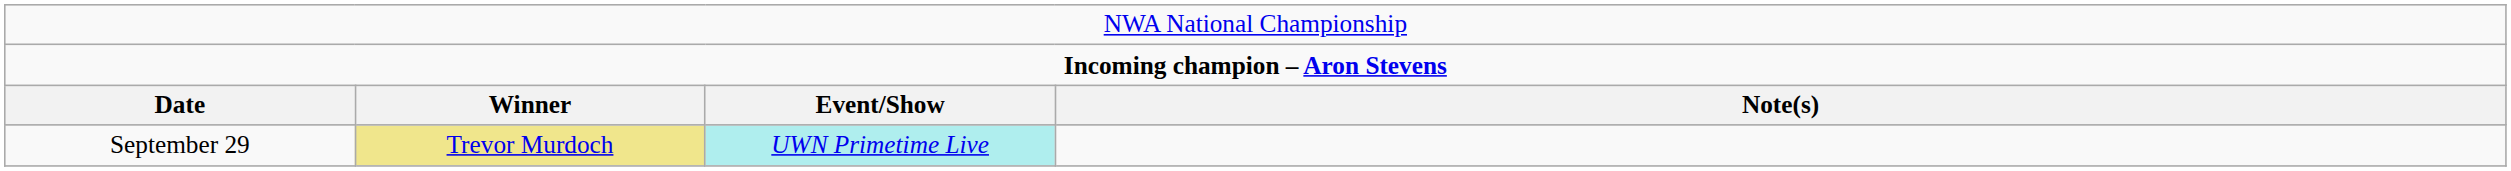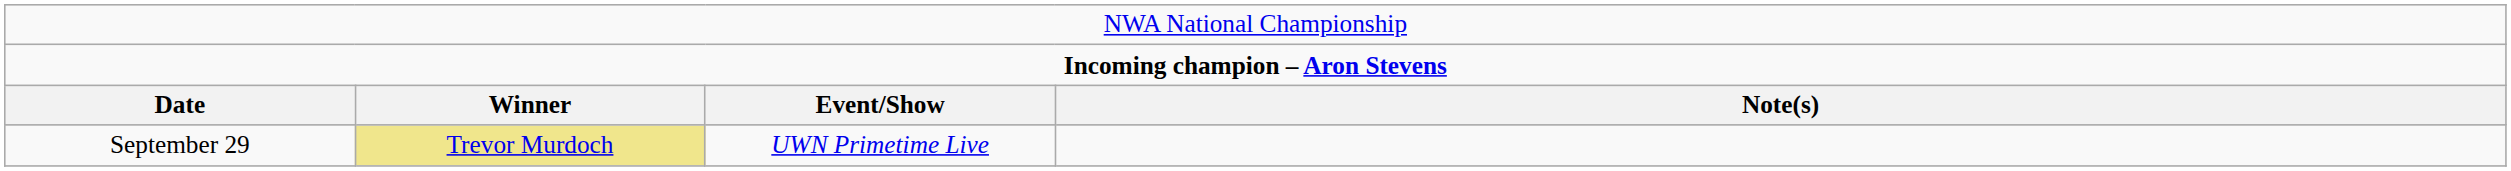September 29 | column 3: paleturquoise background -> no background
